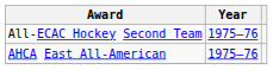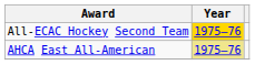row 2 | Year: no background -> gold background
row 3 | Year: no background -> khaki background
